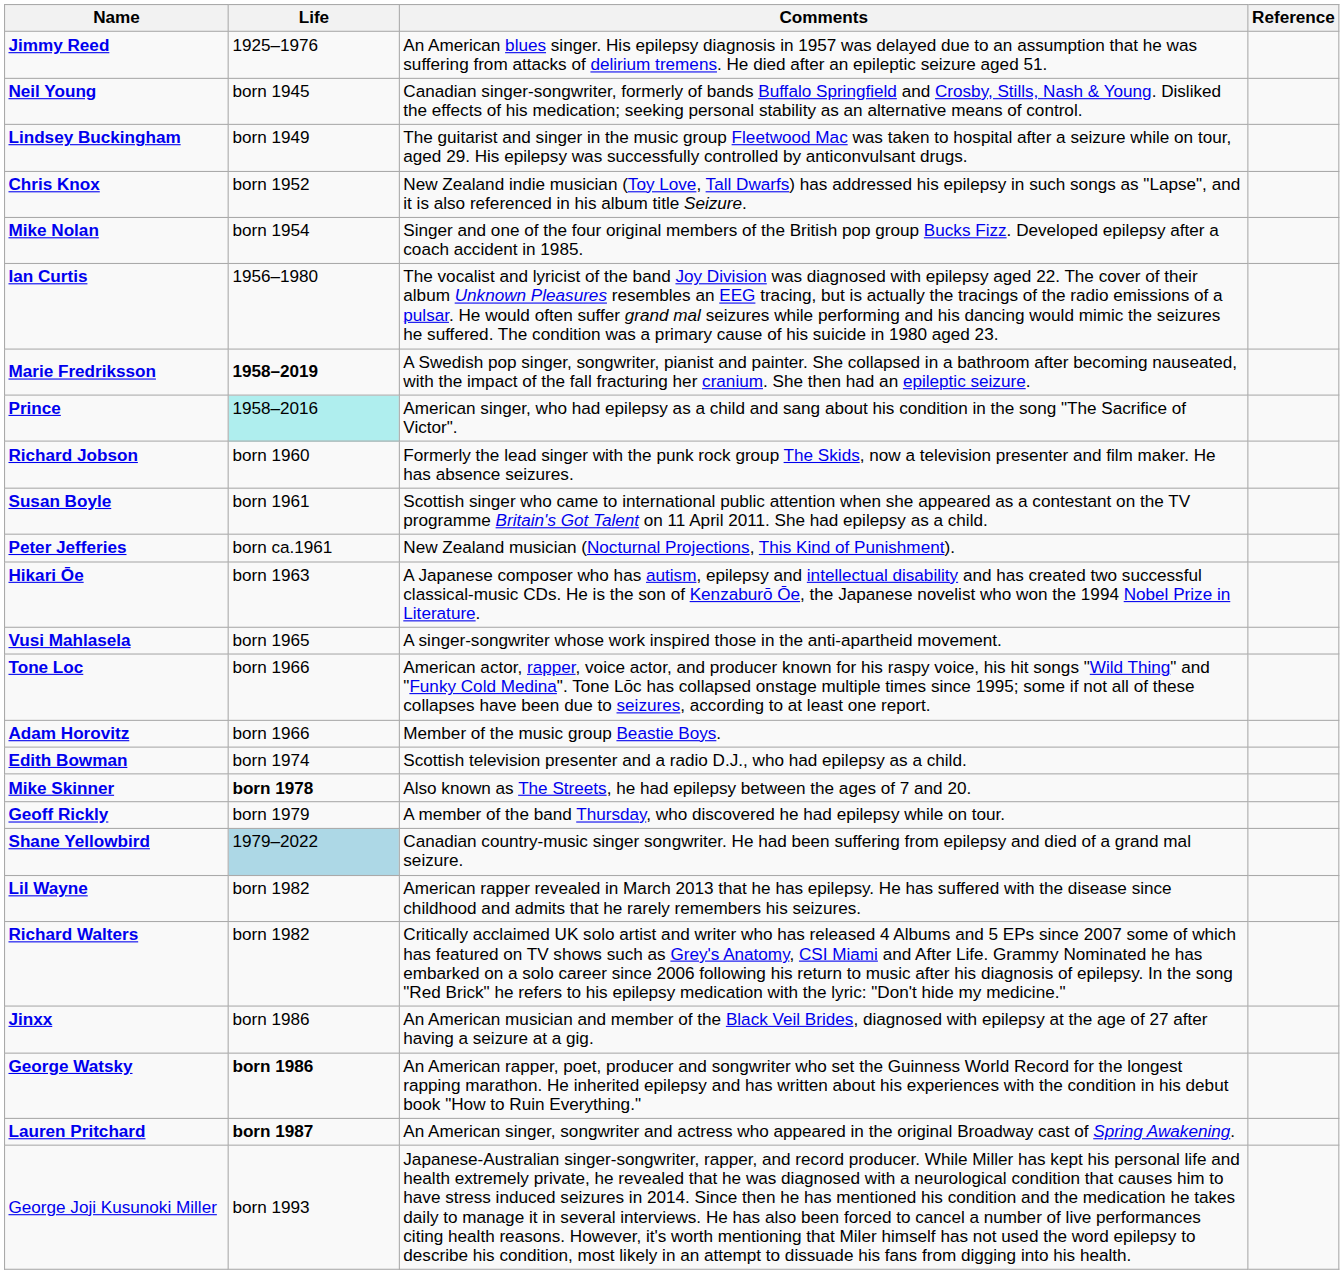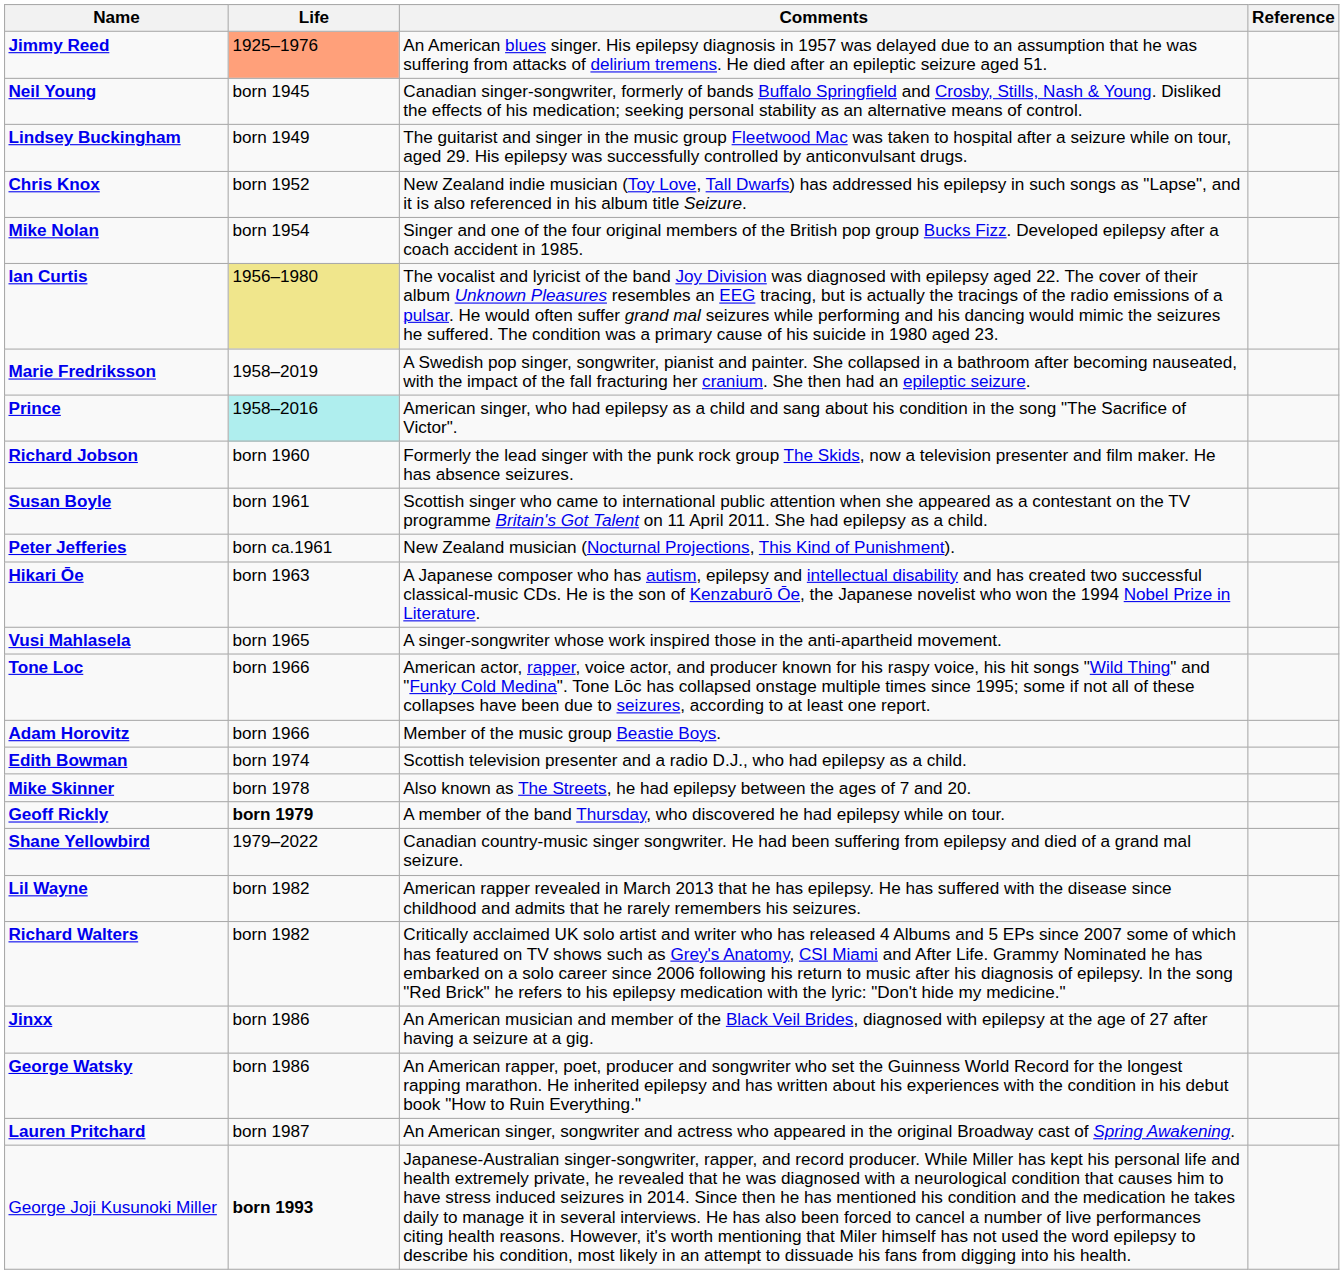Jimmy Reed | Life: no background -> lightsalmon background
Ian Curtis | Life: no background -> khaki background
Marie Fredriksson | Life: bold -> normal
Mike Skinner | Life: bold -> normal
Geoff Rickly | Life: normal -> bold
Shane Yellowbird | Life: lightblue background -> no background
George Watsky | Life: bold -> normal
Lauren Pritchard | Life: bold -> normal
George Joji Kusunoki Miller | Life: normal -> bold
